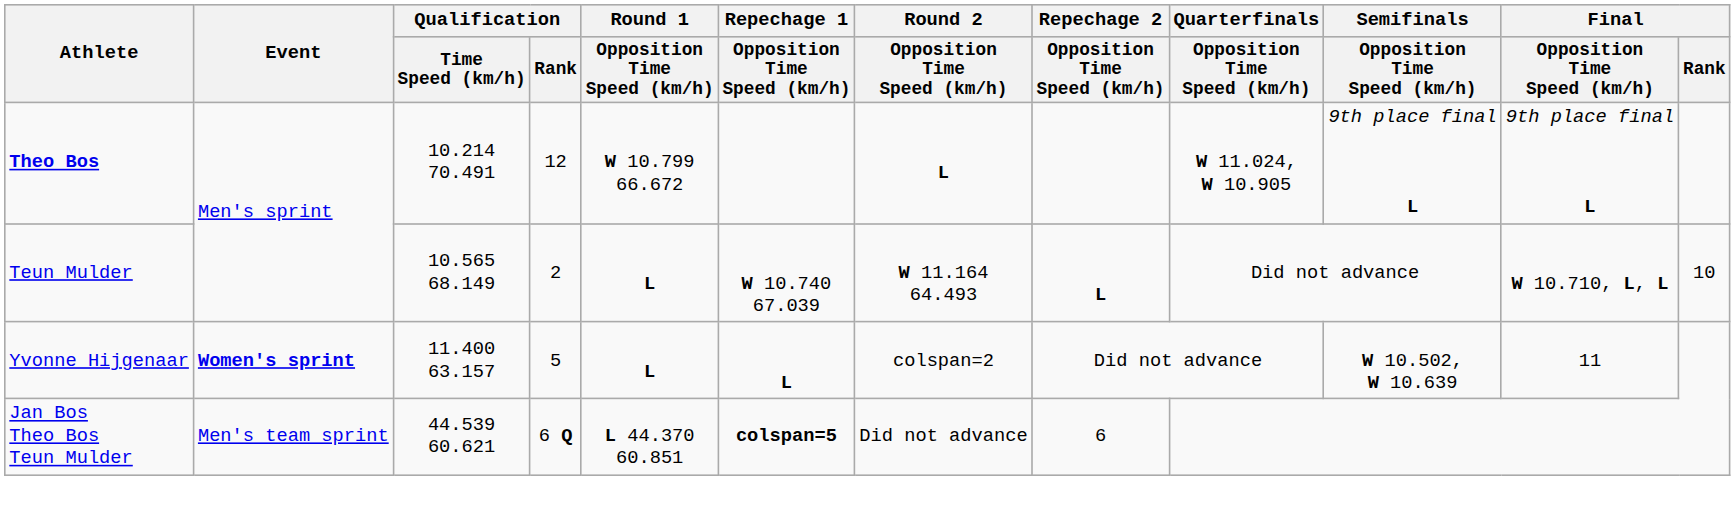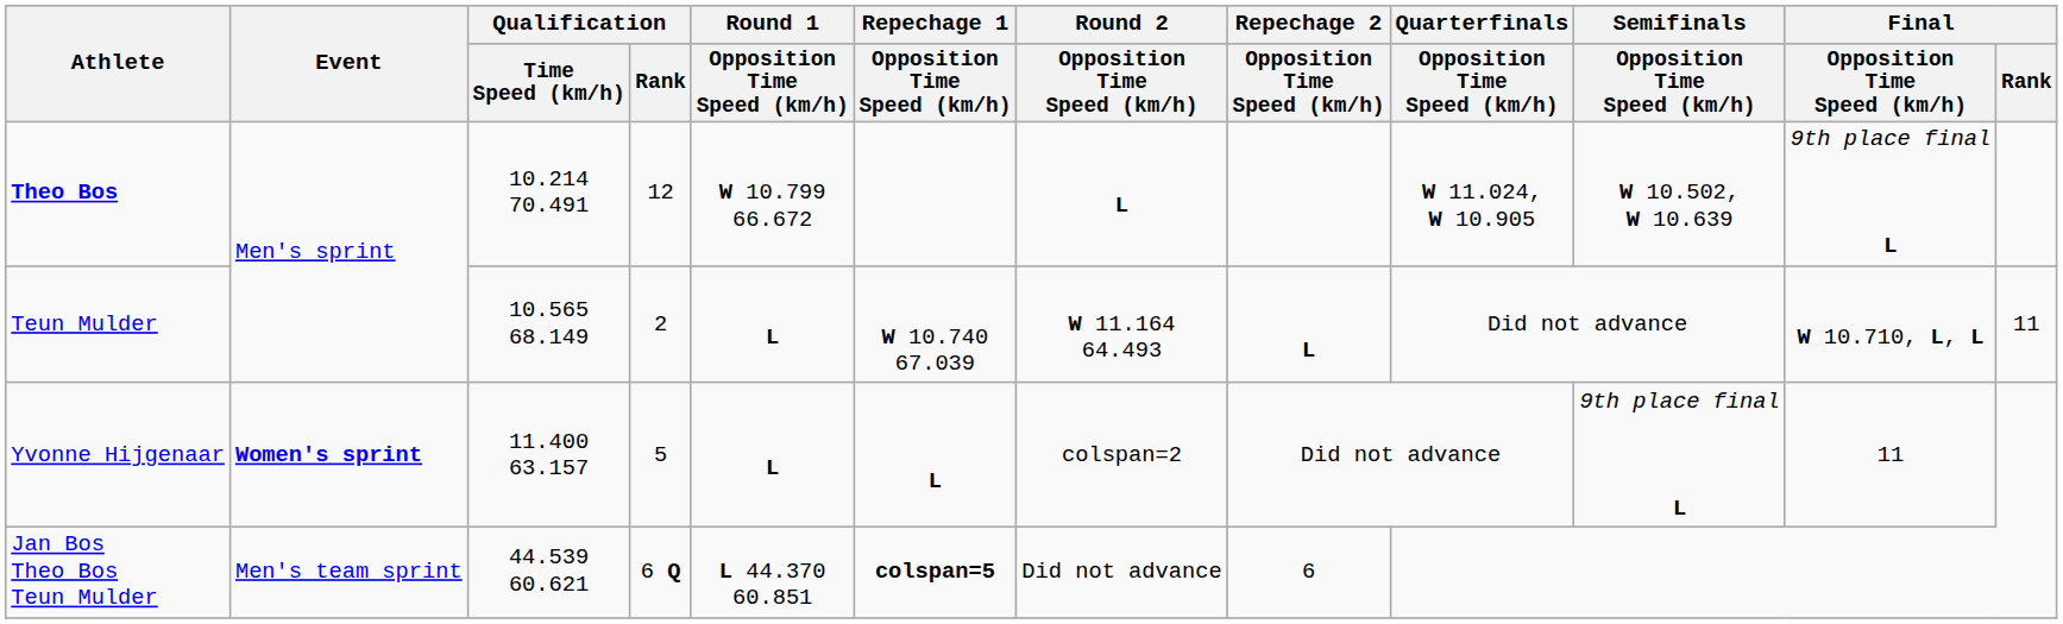Theo Bos | Semifinals / Opposition Time Speed (km/h): 9th place final L -> W 10.502, W 10.639
Teun Mulder | Final / Rank: 10 -> 11
Yvonne Hijgenaar | Semifinals / Opposition Time Speed (km/h): W 10.502, W 10.639 -> 9th place final L
